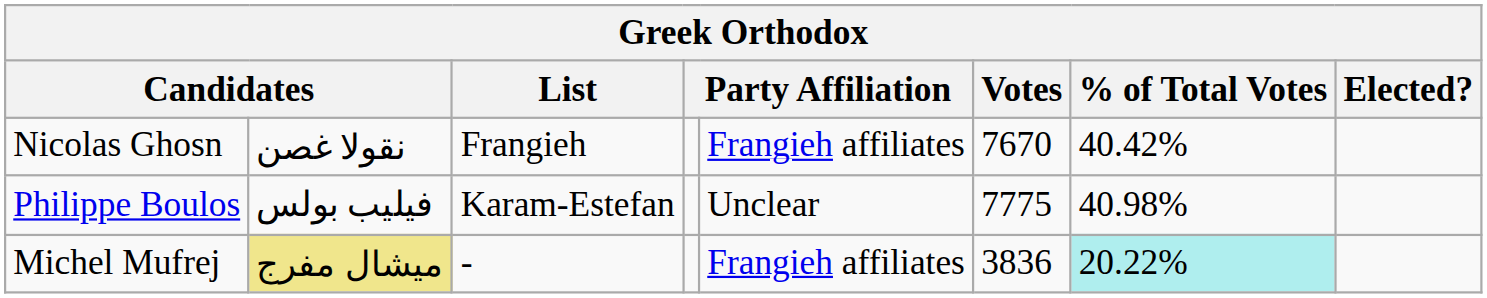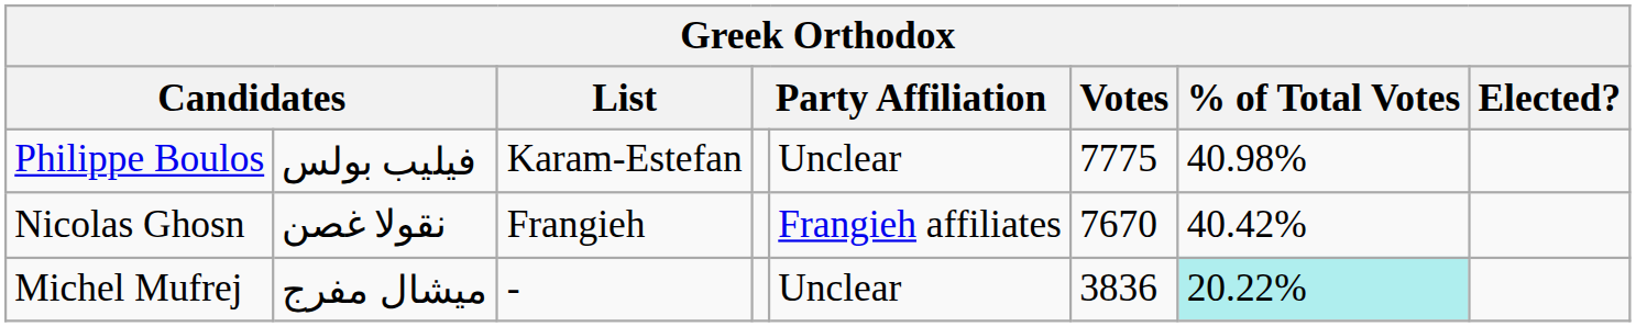rows swapped: Philippe Boulos <-> Nicolas Ghosn
Michel Mufrej | column 2: khaki background -> no background
Michel Mufrej | column 5: Frangieh affiliates -> Unclear
